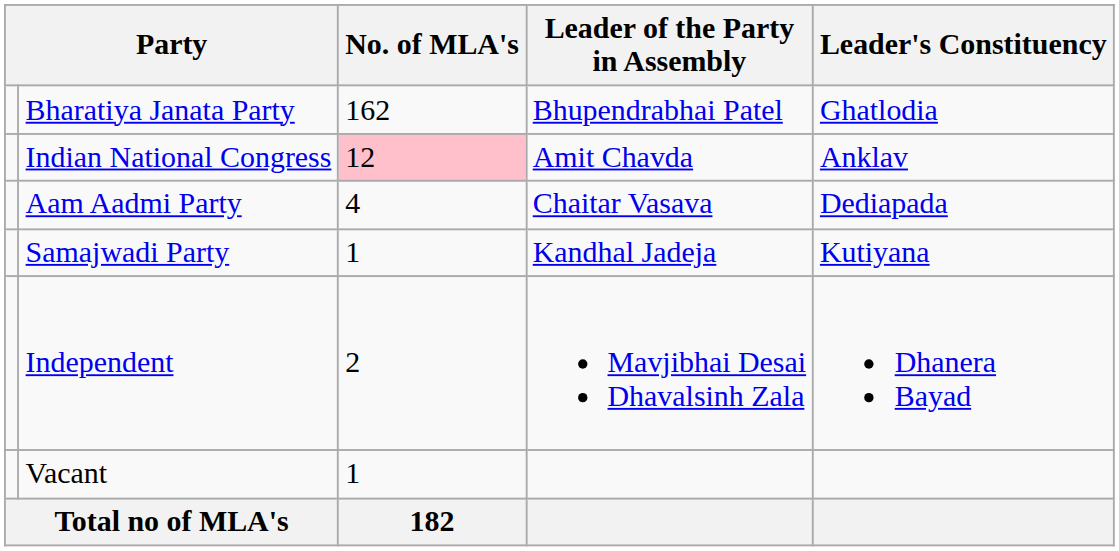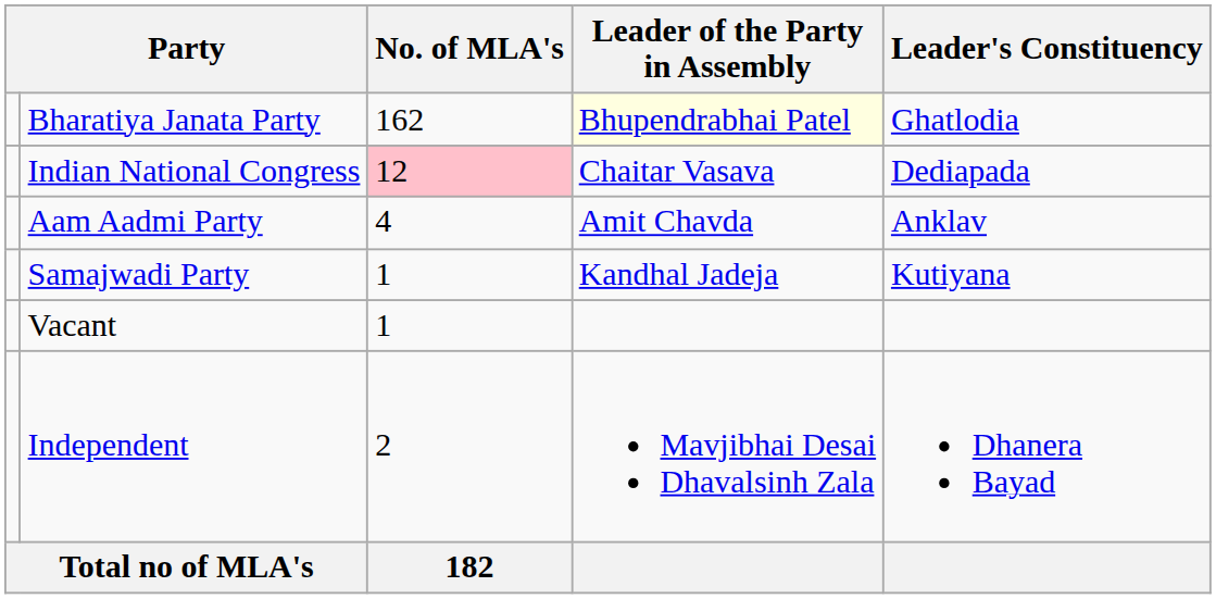Bharatiya Janata Party | Leader of the Party in Assembly: no background -> lightyellow background
Indian National Congress | Leader of the Party in Assembly: Amit Chavda -> Chaitar Vasava
Indian National Congress | Leader's Constituency: Anklav -> Dediapada
Aam Aadmi Party | Leader of the Party in Assembly: Chaitar Vasava -> Amit Chavda
Aam Aadmi Party | Leader's Constituency: Dediapada -> Anklav
rows swapped: Independent <-> Vacant
